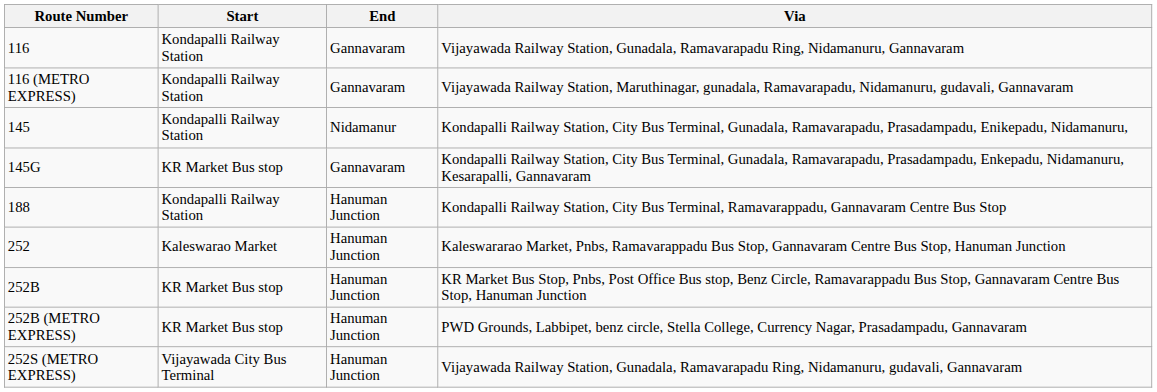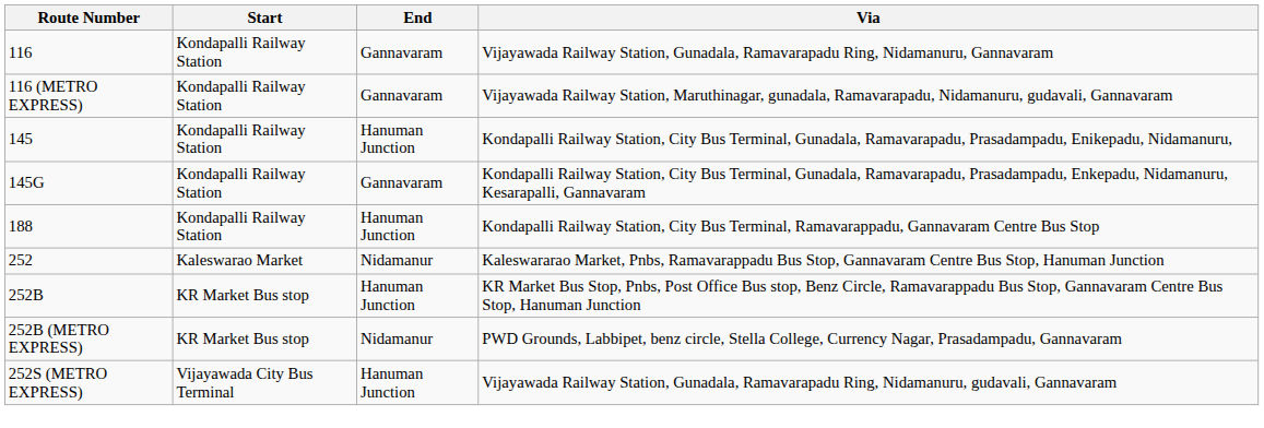row 4 | End: Nidamanur -> Hanuman Junction
row 5 | Start: KR Market Bus stop -> Kondapalli Railway Station
row 7 | End: Hanuman Junction -> Nidamanur
row 9 | End: Hanuman Junction -> Nidamanur
